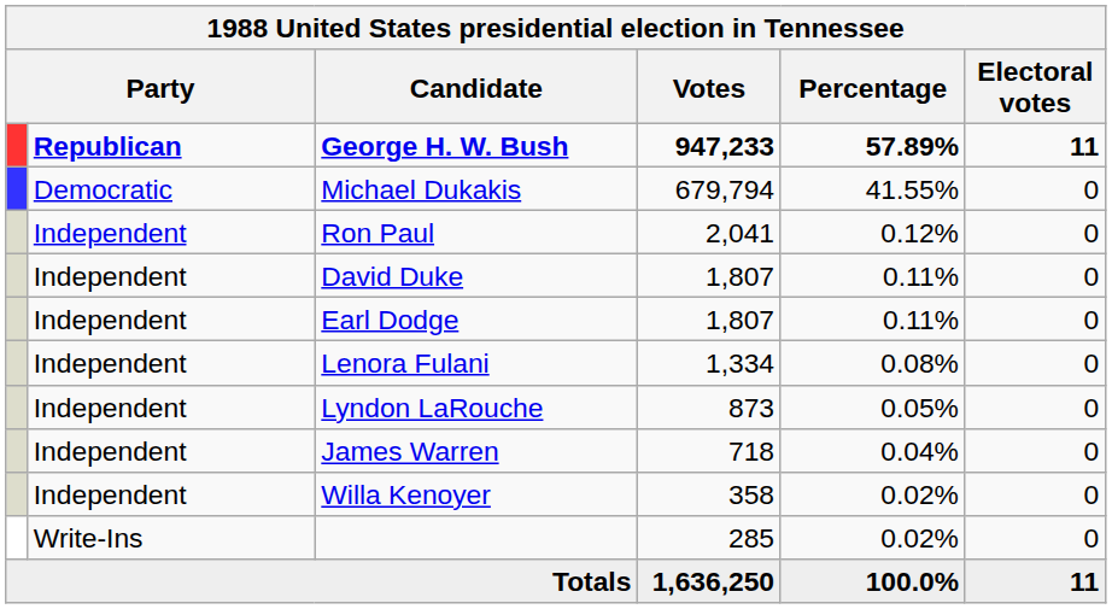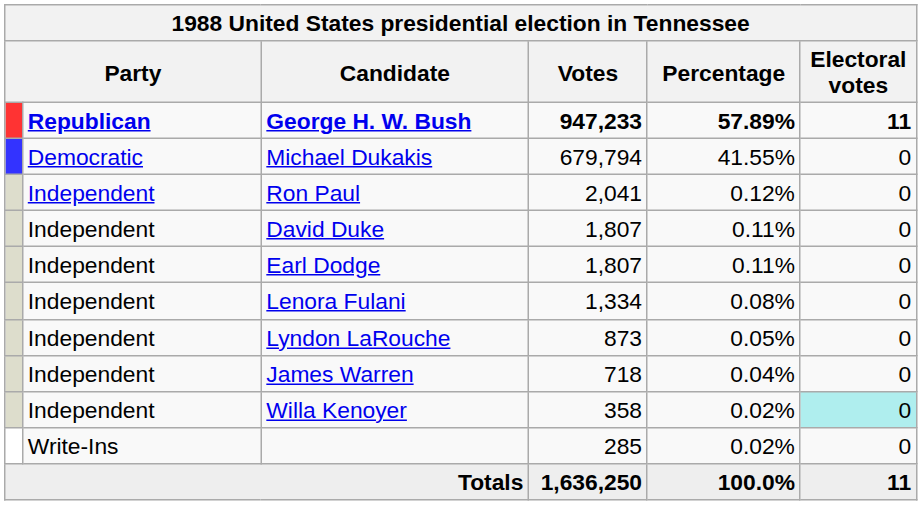Willa Kenoyer | Electoral votes: no background -> paleturquoise background
